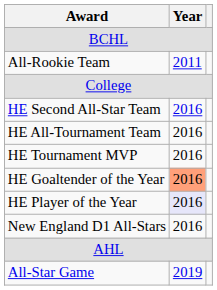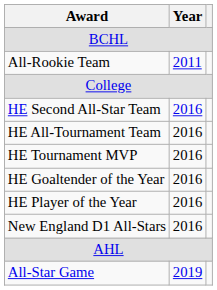HE Goaltender of the Year | Year: lightsalmon background -> no background
HE Player of the Year | Year: lavender background -> no background
